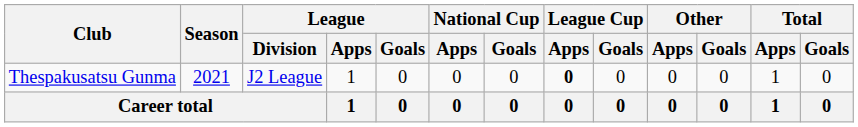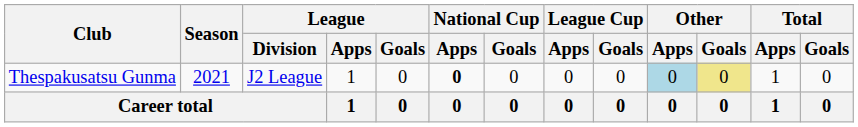Thespakusatsu Gunma | National Cup / Apps: normal -> bold
Thespakusatsu Gunma | League Cup / Apps: bold -> normal
Thespakusatsu Gunma | Other / Apps: no background -> lightblue background
Thespakusatsu Gunma | Other / Goals: no background -> khaki background
